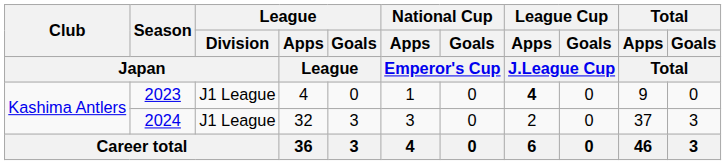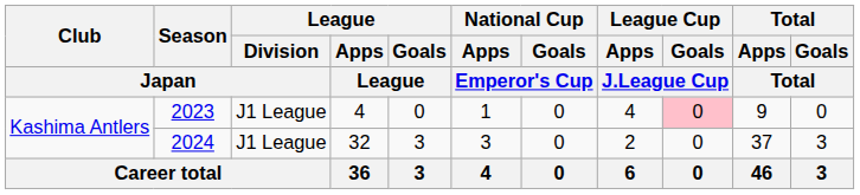2023 | League Cup / Apps / J.League Cup: bold -> normal
2023 | League Cup / Goals / J.League Cup: no background -> pink background
